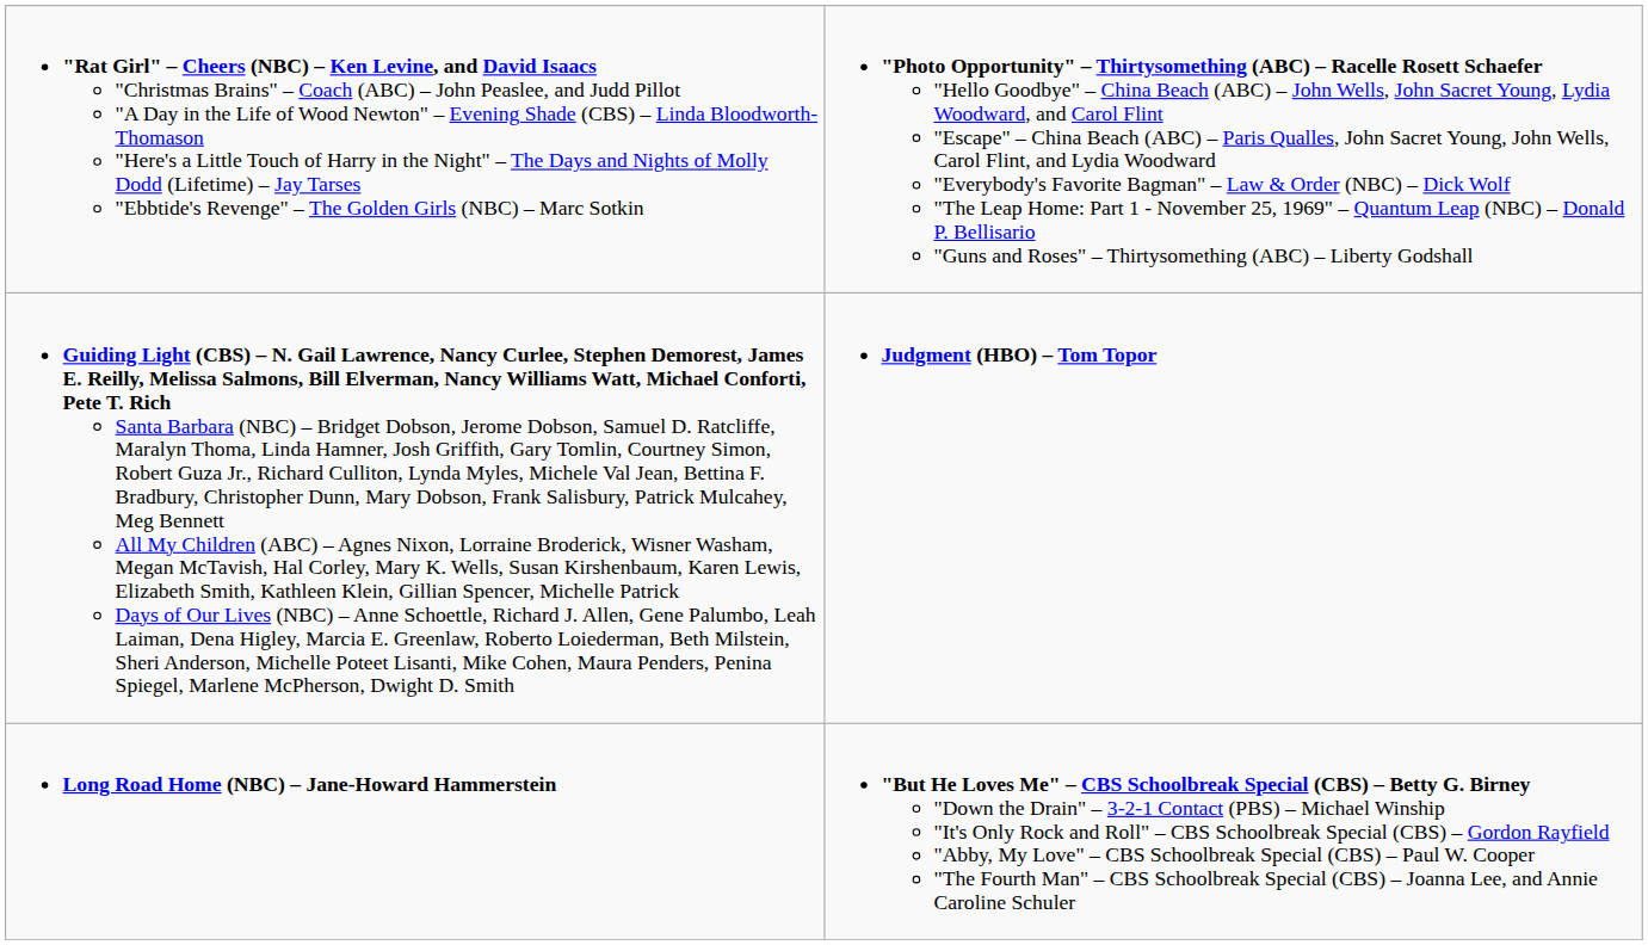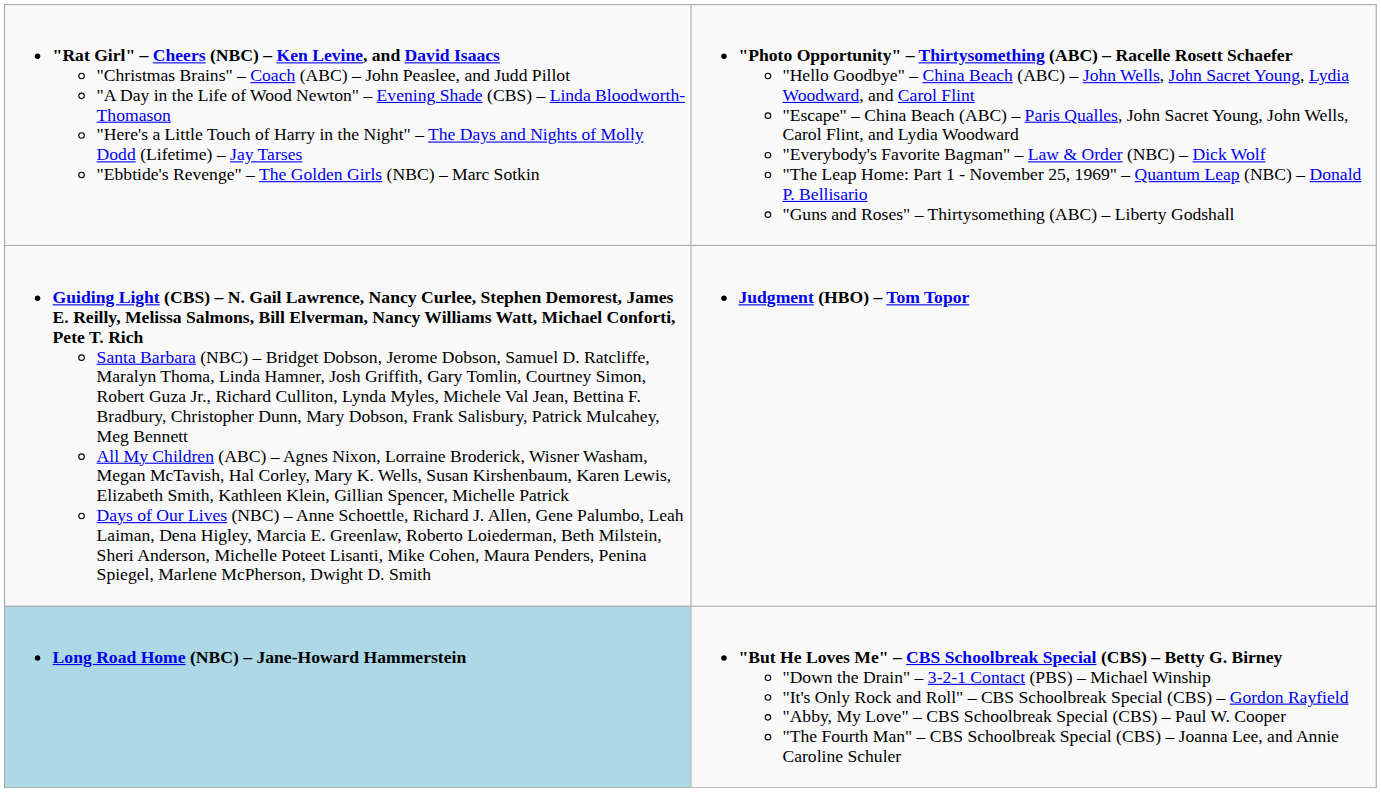Long Road Home (NBC) – Jane-Howard Hammerstein | column 1: no background -> lightblue background
